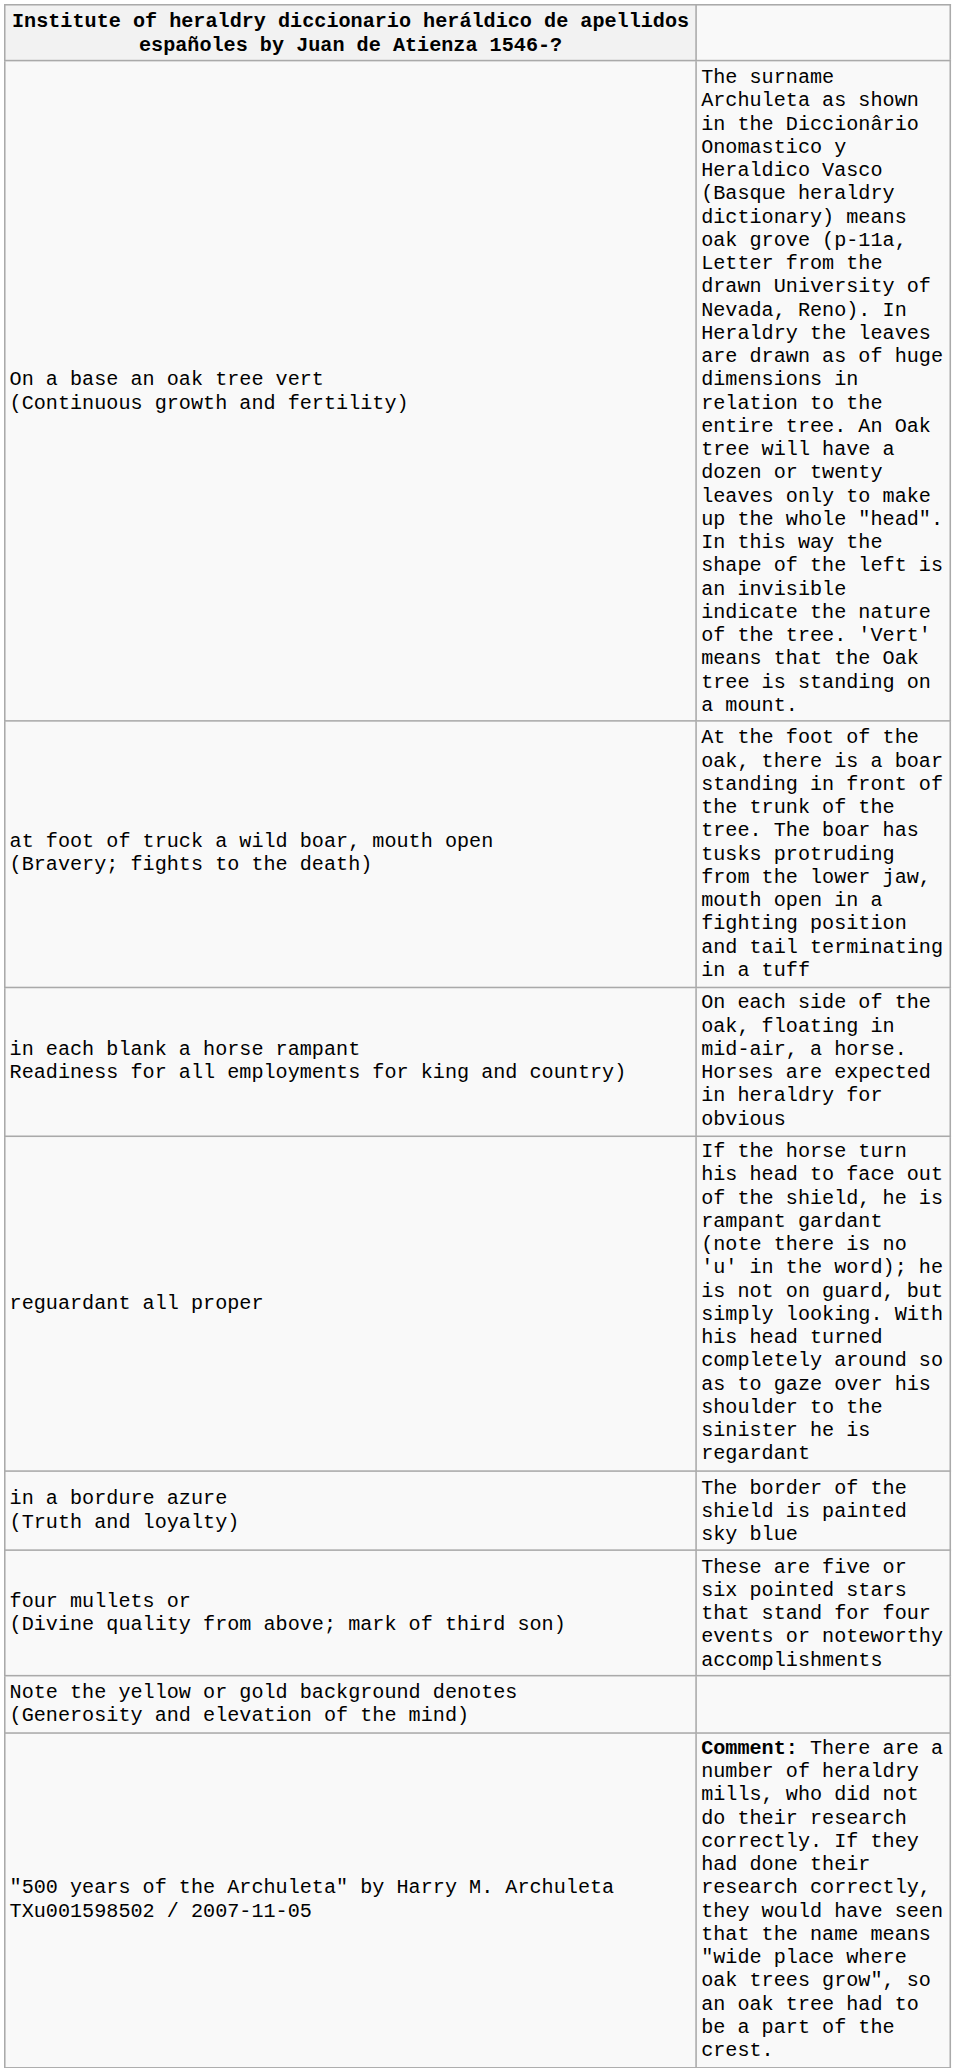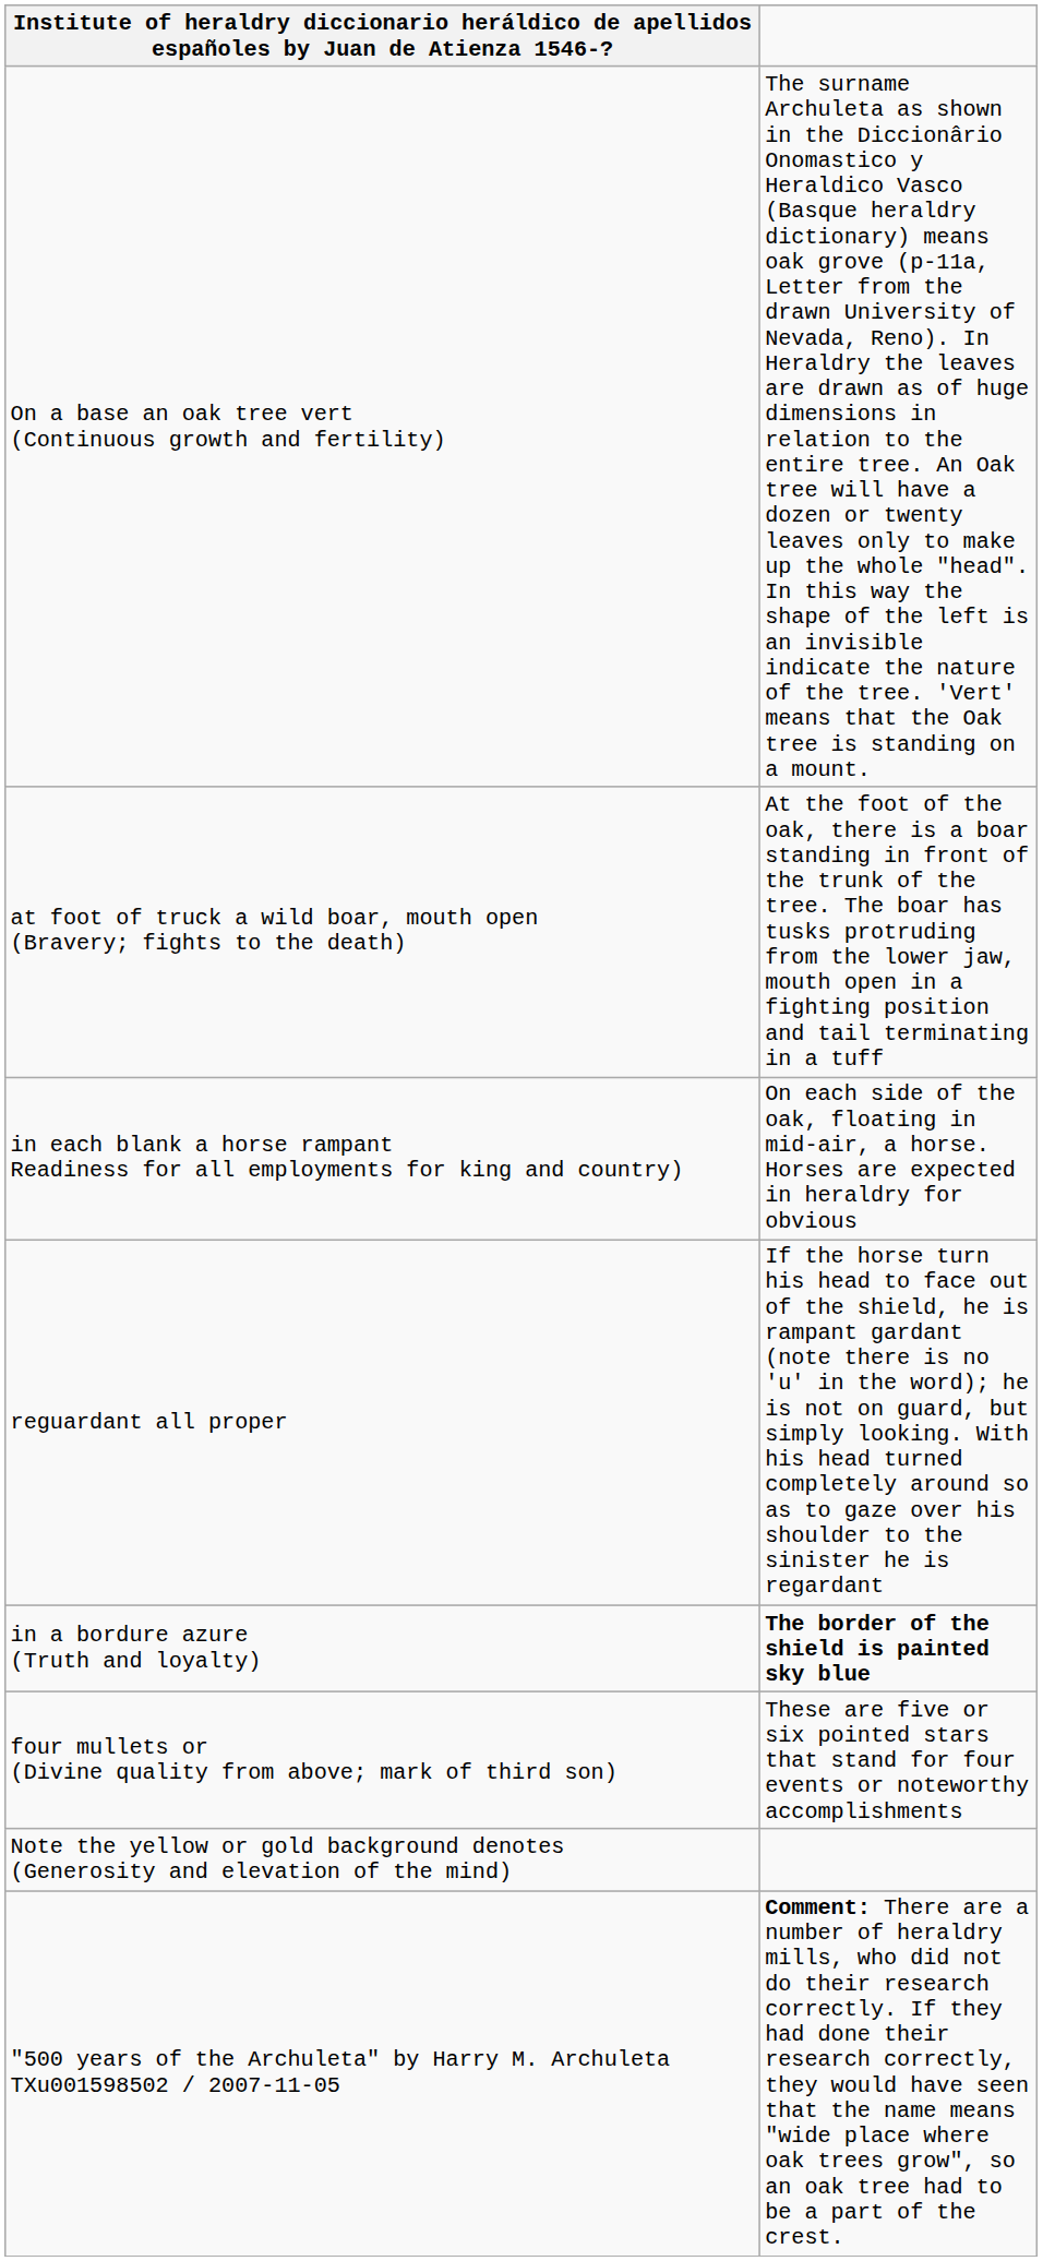in a bordure azure (Truth and loyalty) | column 2: normal -> bold
